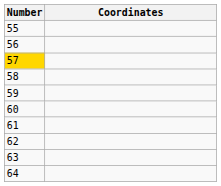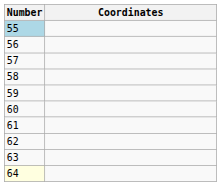55 | Number: no background -> lightblue background
57 | Number: gold background -> no background
64 | Number: no background -> lightyellow background
